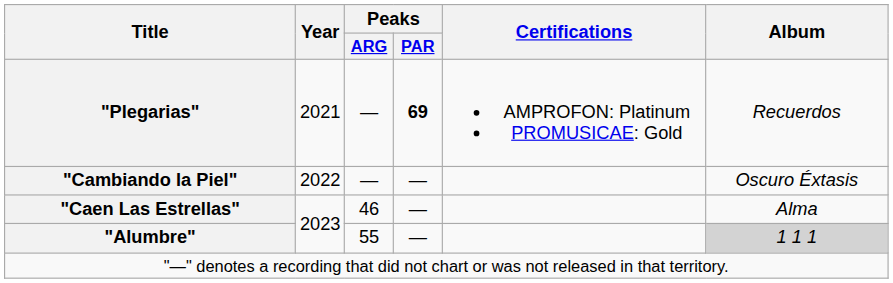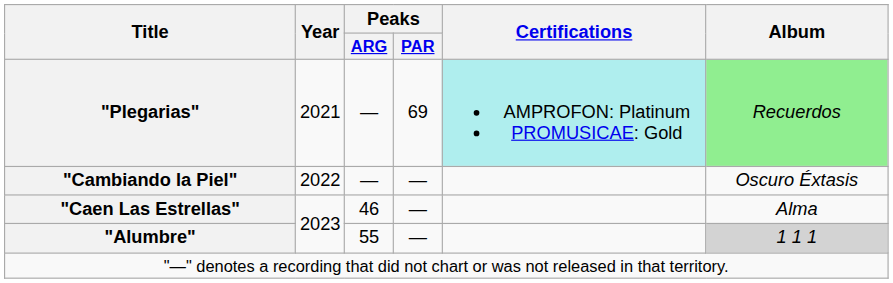"Plegarias" | Peaks / PAR: bold -> normal
"Plegarias" | Certifications: no background -> paleturquoise background
"Plegarias" | Album: no background -> lightgreen background
